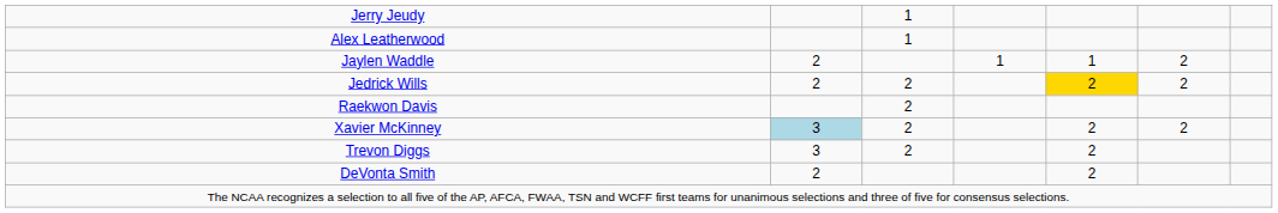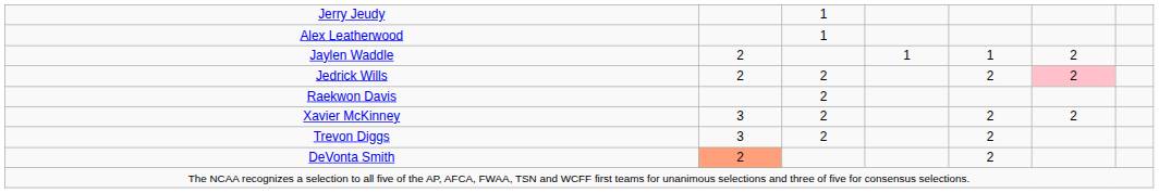Jedrick Wills | column 5: gold background -> no background
Jedrick Wills | column 6: no background -> pink background
Xavier McKinney | column 2: lightblue background -> no background
DeVonta Smith | column 2: no background -> lightsalmon background
